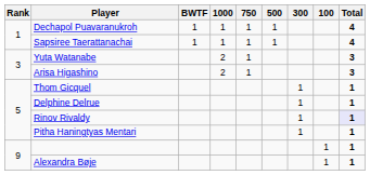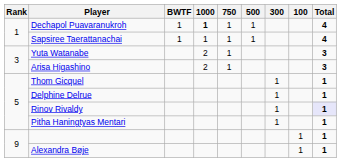Dechapol Puavaranukroh | 1000: normal -> bold
